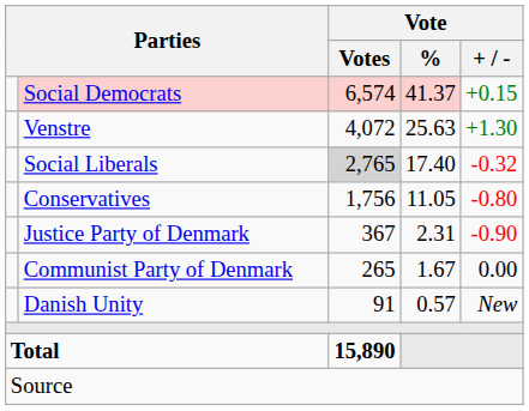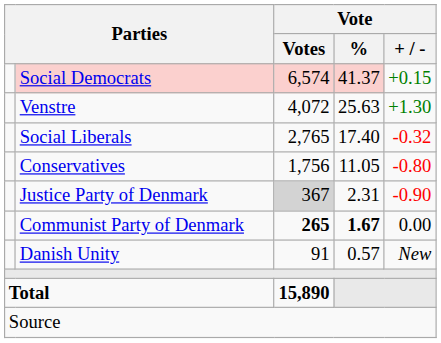Social Liberals | Vote / Votes: lightgrey background -> no background
Justice Party of Denmark | Vote / Votes: no background -> lightgrey background
Communist Party of Denmark | Vote / Votes: normal -> bold
Communist Party of Denmark | Vote / %: normal -> bold
